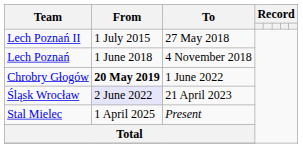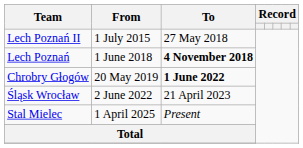Lech Poznań | To: normal -> bold
Chrobry Głogów | From: bold -> normal
Chrobry Głogów | To: normal -> bold
Śląsk Wrocław | From: lavender background -> no background
